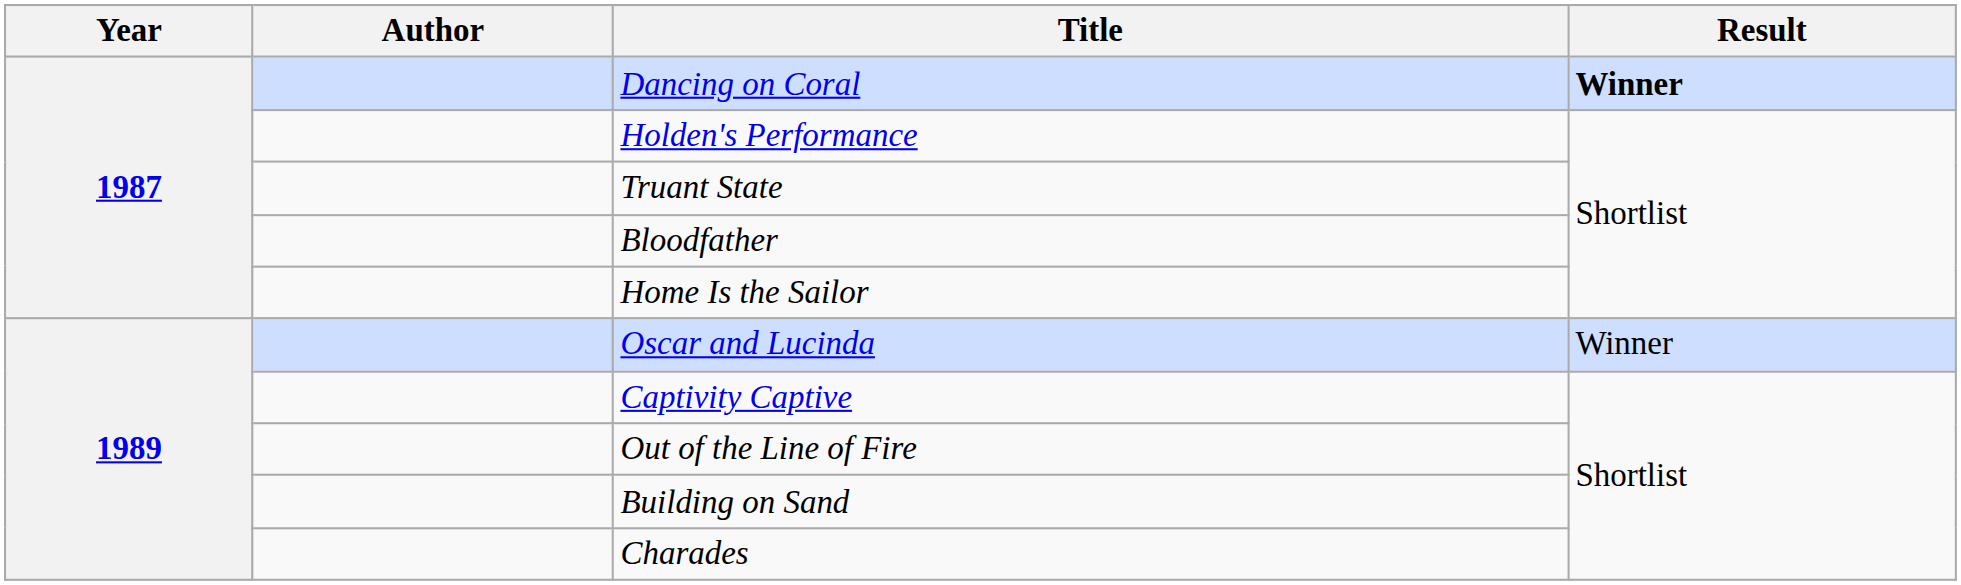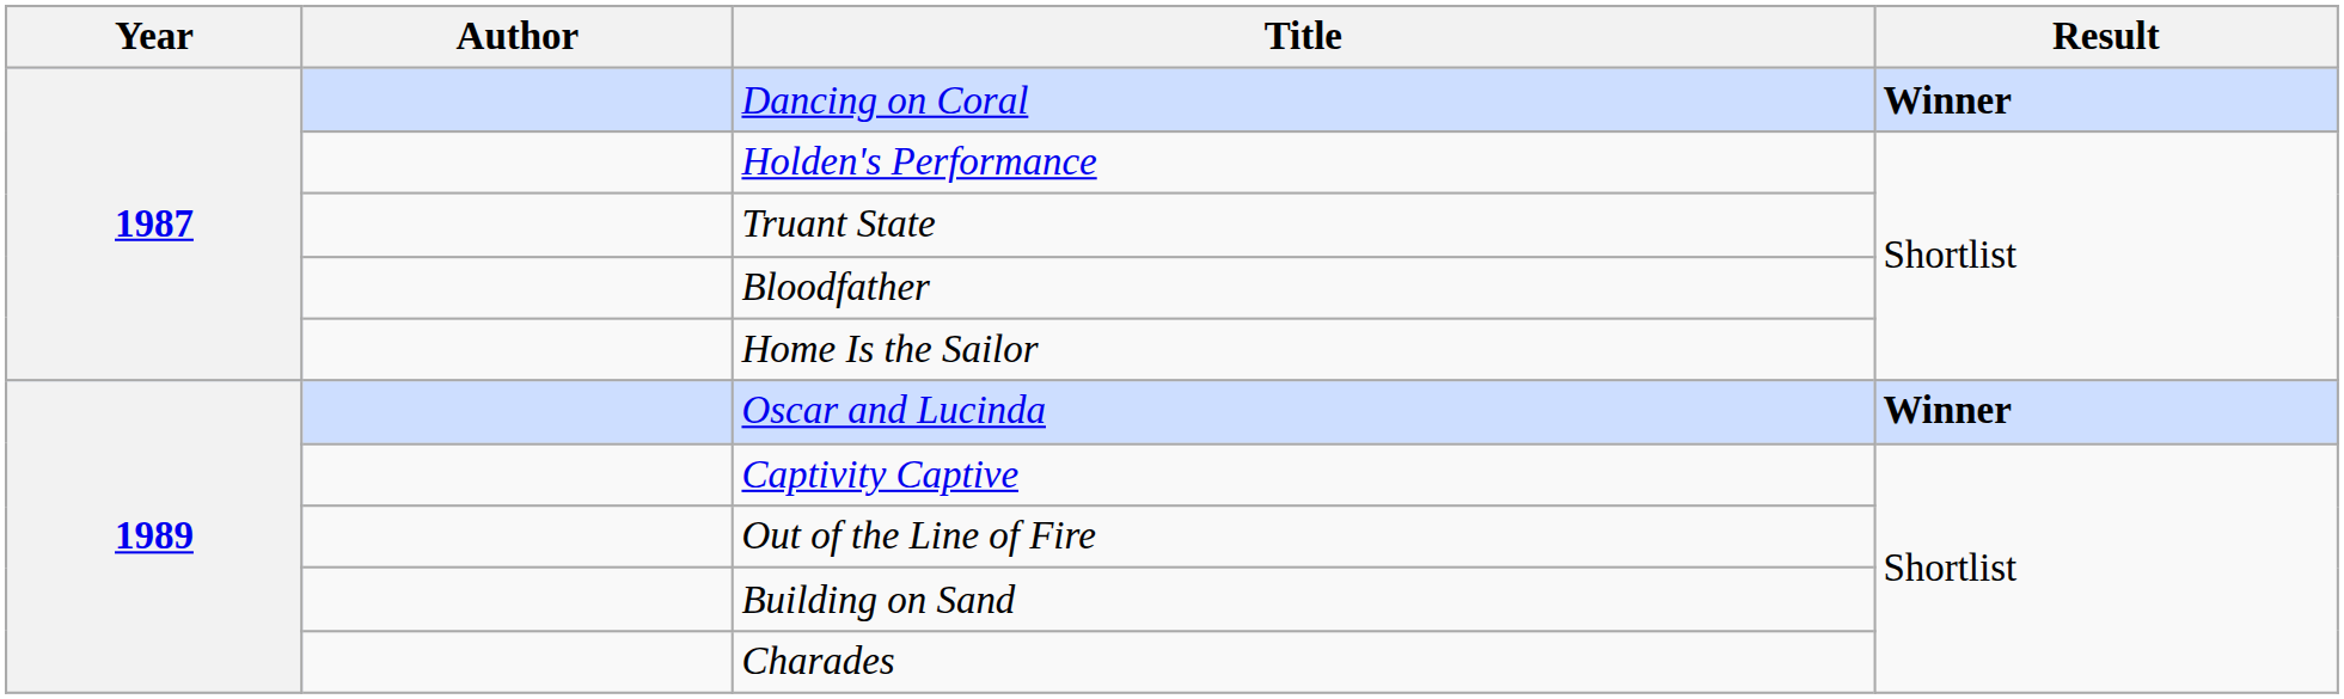Oscar and Lucinda | Result: normal -> bold
